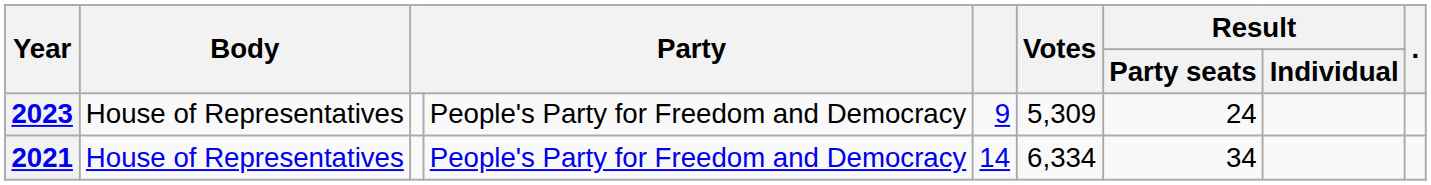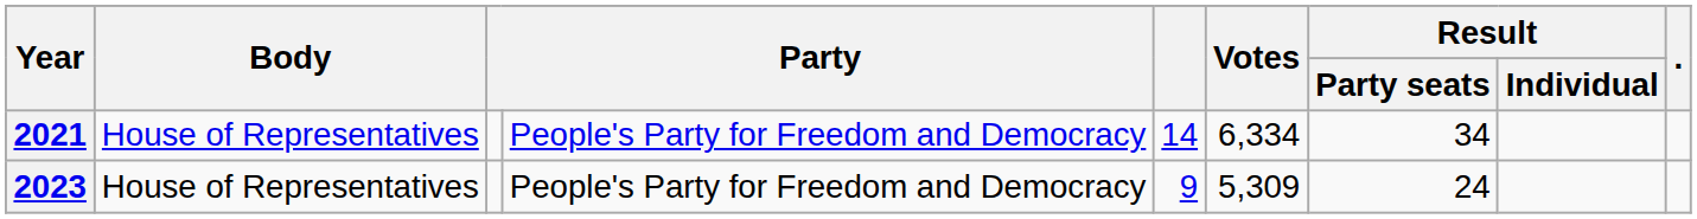rows swapped: 2021 <-> 2023
